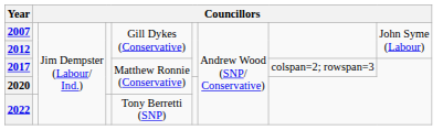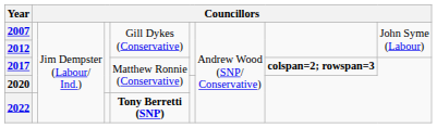2017 | column 8: normal -> bold
2022 | column 5: normal -> bold
